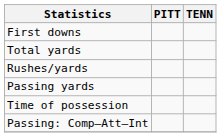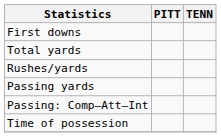rows swapped: Passing: Comp–Att–Int <-> Time of possession
